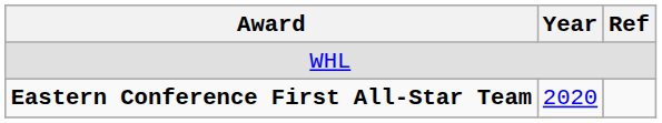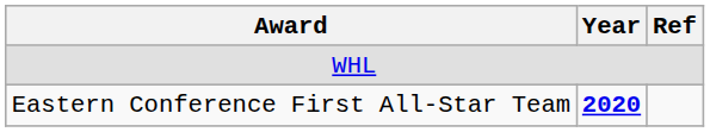Eastern Conference First All-Star Team | Award: bold -> normal
Eastern Conference First All-Star Team | Year: normal -> bold
